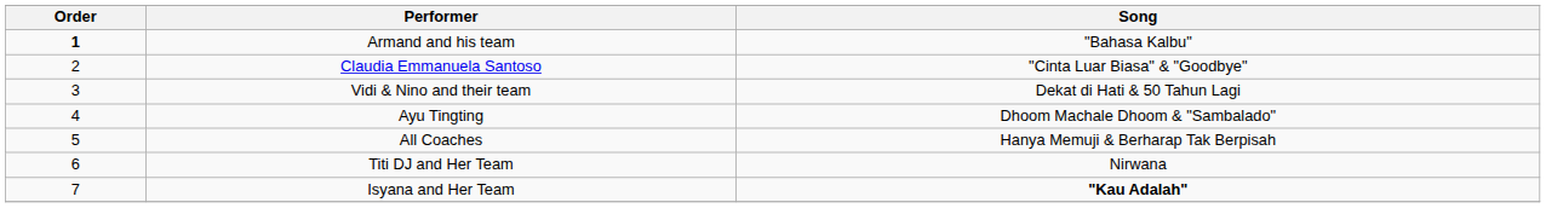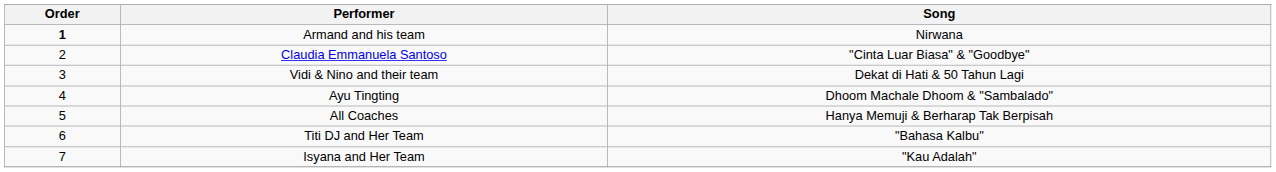Armand and his team | Song: "Bahasa Kalbu" -> Nirwana
Titi DJ and Her Team | Song: Nirwana -> "Bahasa Kalbu"
Isyana and Her Team | Song: bold -> normal
